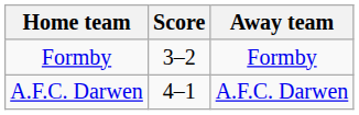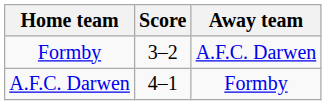row 2 | Away team: Formby -> A.F.C. Darwen
row 3 | Away team: A.F.C. Darwen -> Formby
